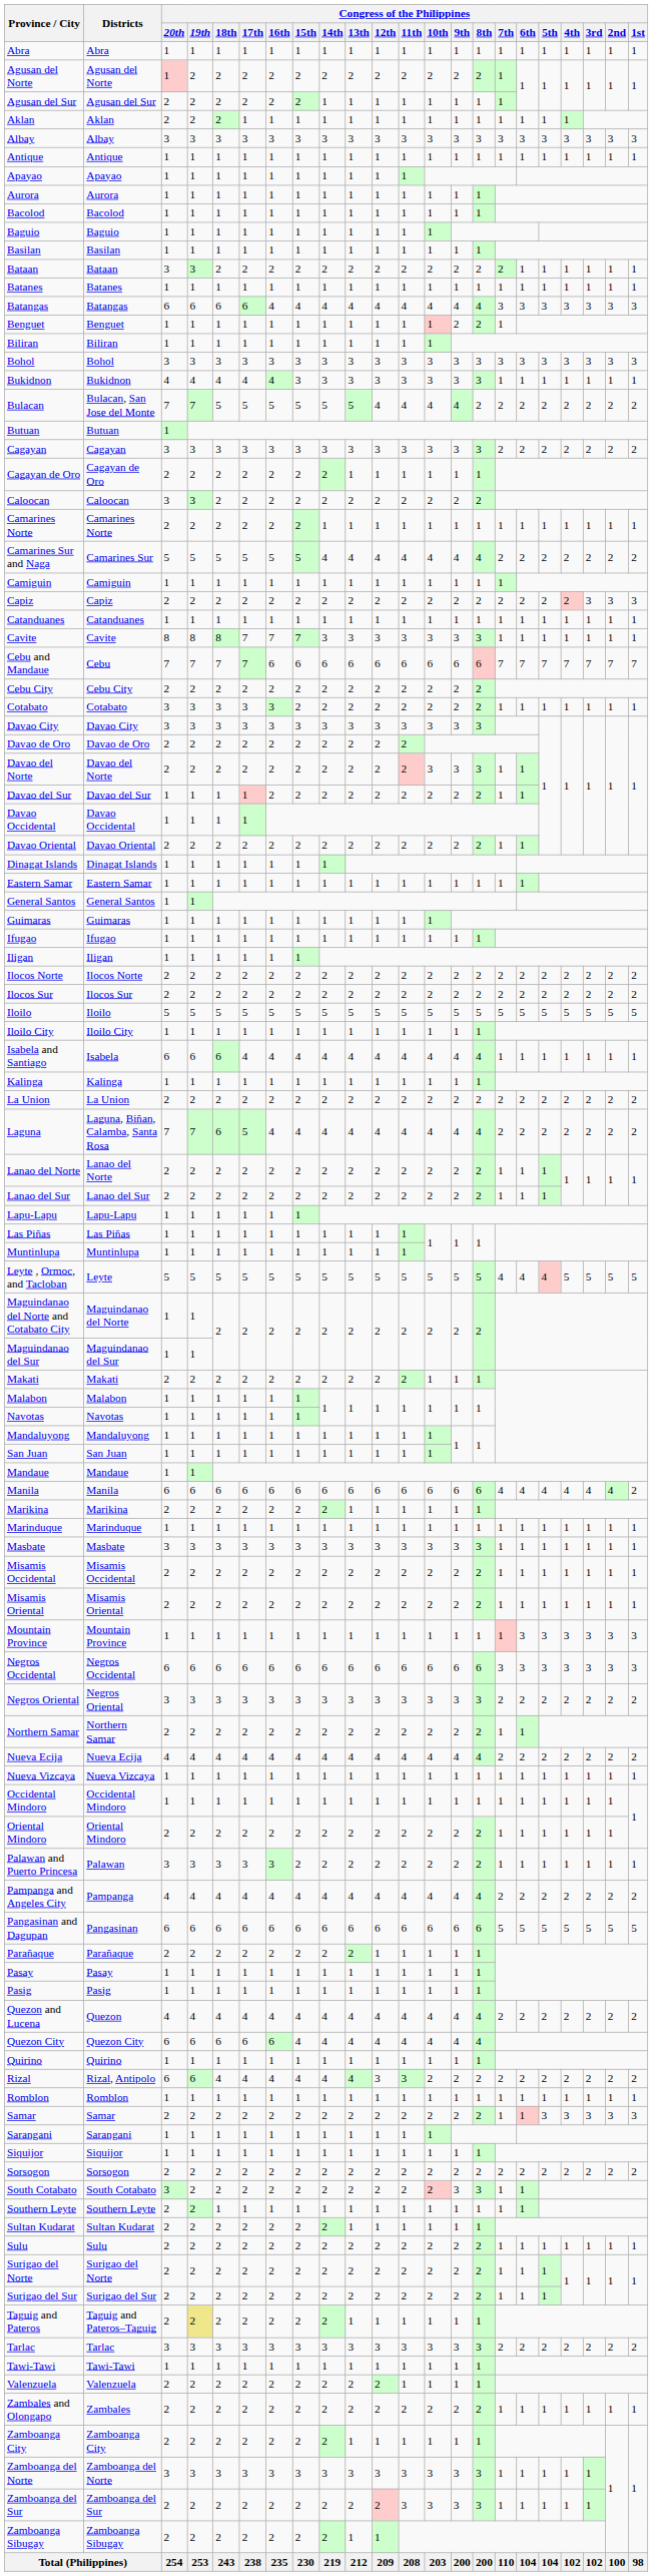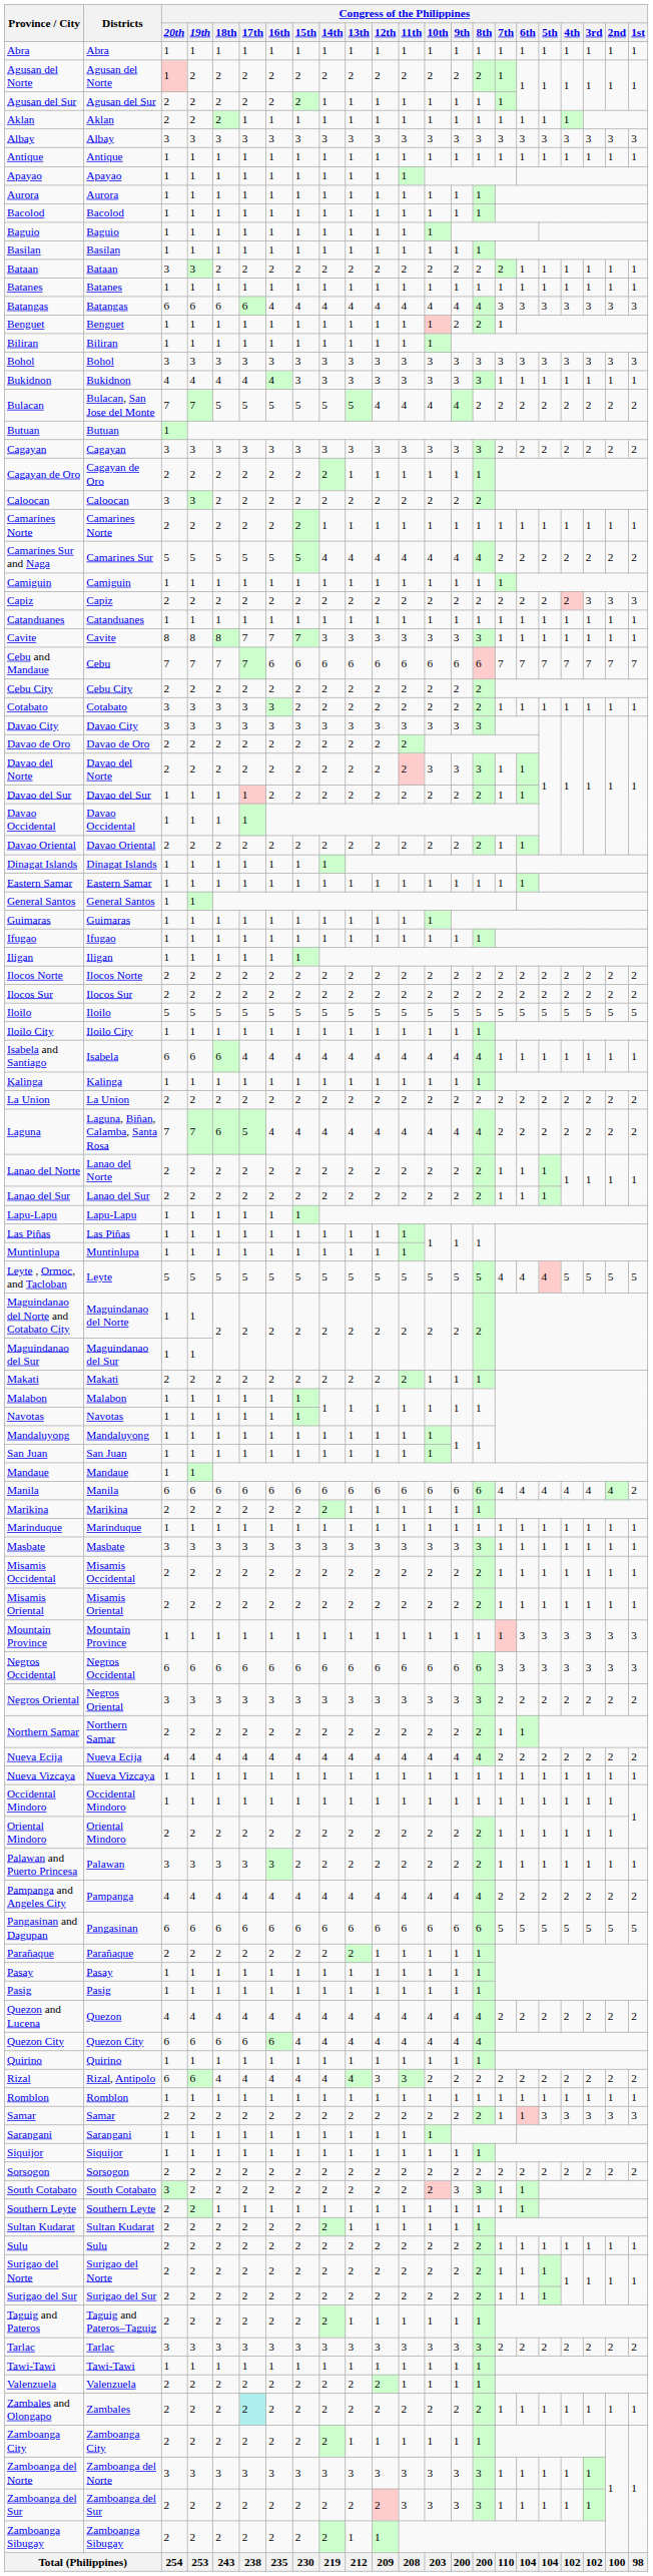Taguig and Pateros | Congress of the Philippines / 19th: khaki background -> no background
Zambales and Olongapo | Congress of the Philippines / 17th: no background -> paleturquoise background
